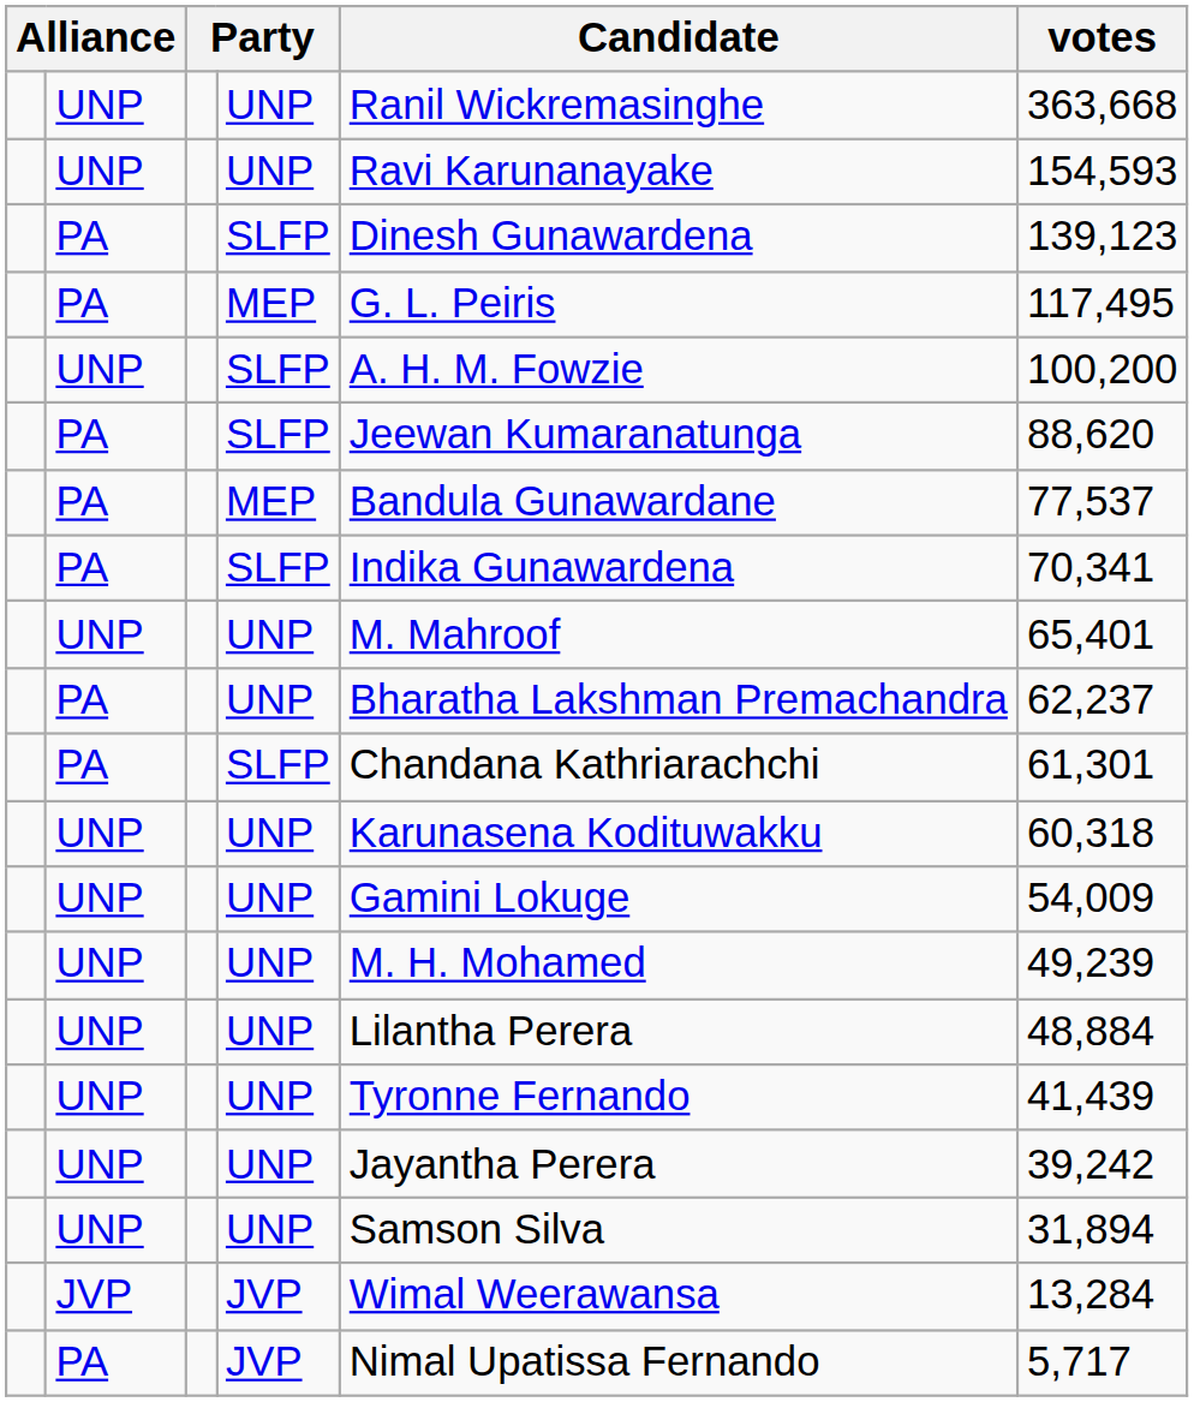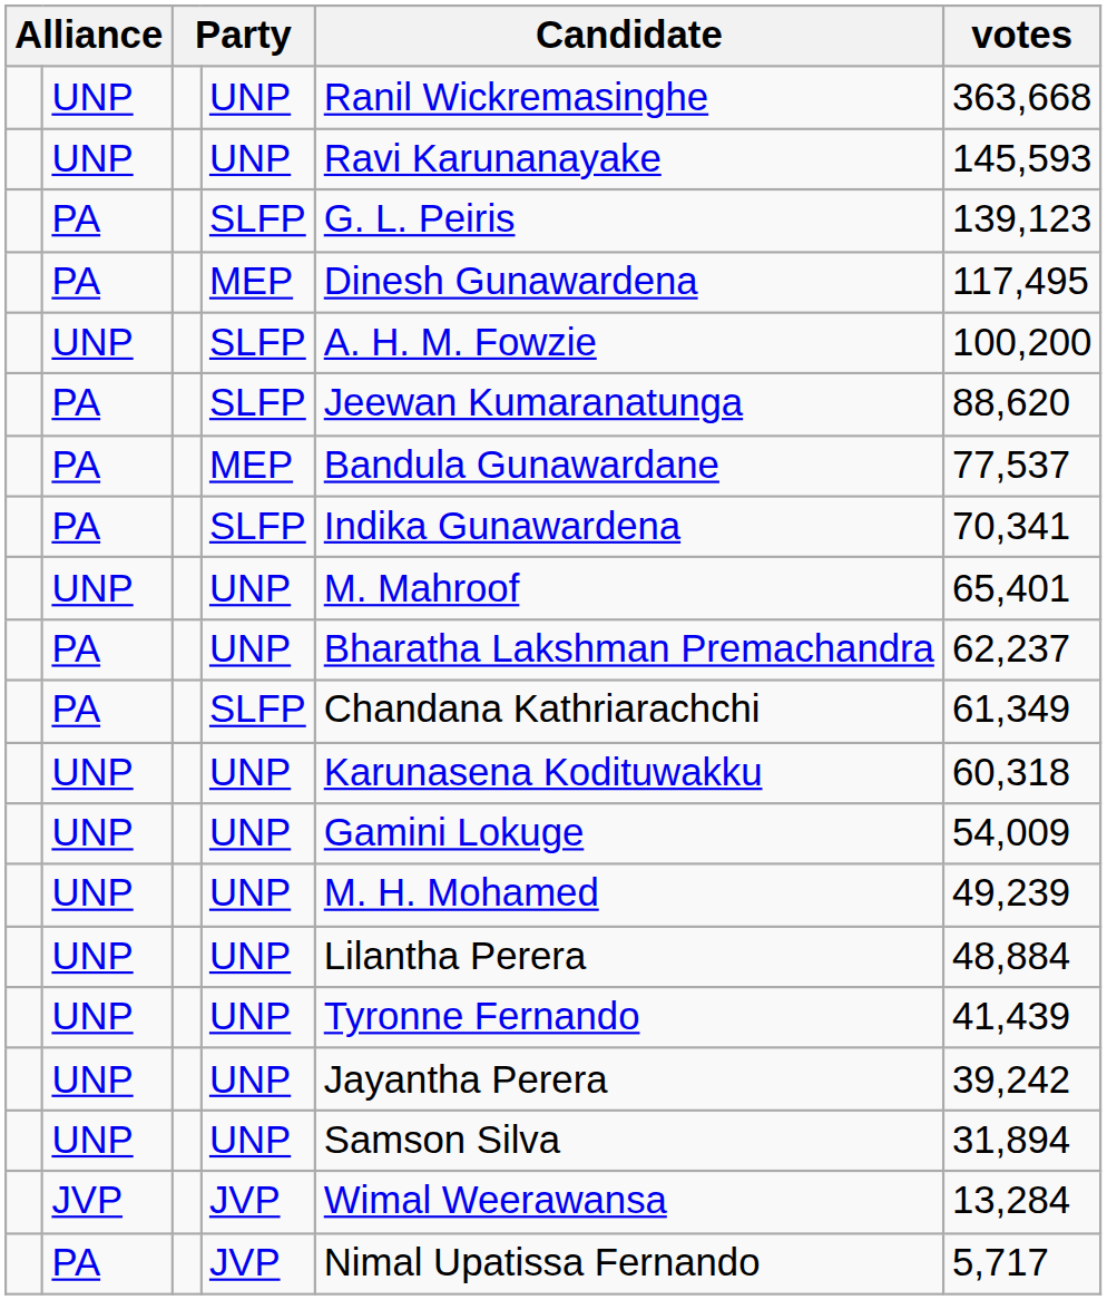row 3 | votes: 154,593 -> 145,593
row 4 | Candidate: Dinesh Gunawardena -> G. L. Peiris
row 5 | Candidate: G. L. Peiris -> Dinesh Gunawardena
row 12 | votes: 61,301 -> 61,349
